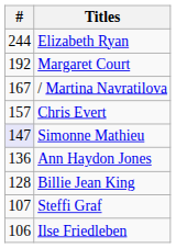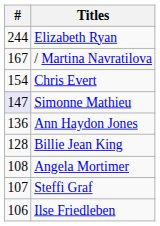- row: 192 | Margaret Court
Chris Evert | #: 157 -> 154
+ row: 108 | Angela Mortimer
